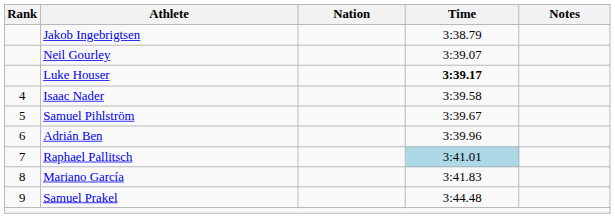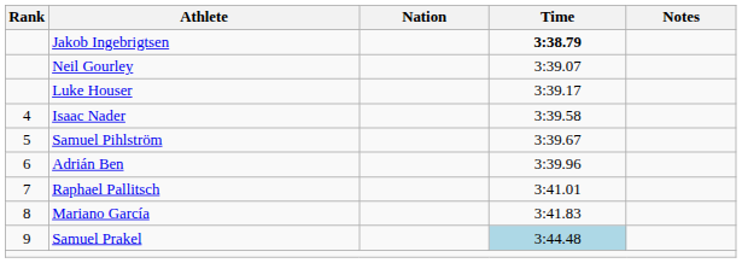Jakob Ingebrigtsen | Time: normal -> bold
Luke Houser | Time: bold -> normal
Raphael Pallitsch | Time: lightblue background -> no background
Samuel Prakel | Time: no background -> lightblue background
